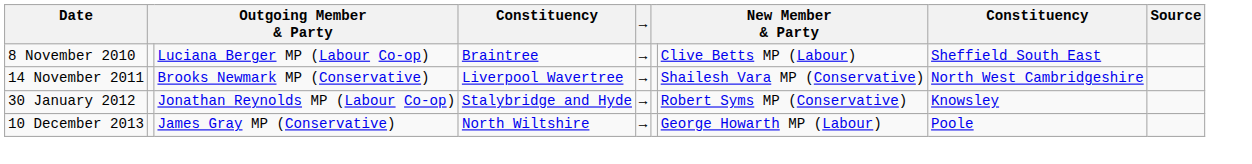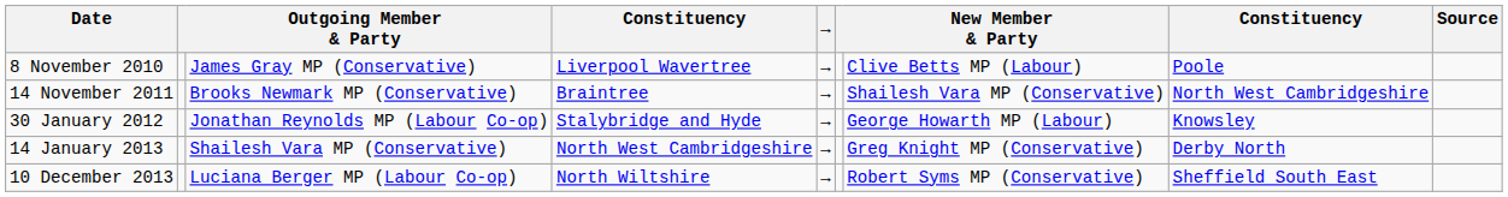8 November 2010 | column 3: Luciana Berger MP (Labour Co-op) -> James Gray MP (Conservative)
8 November 2010 | column 4: Braintree -> Liverpool Wavertree
8 November 2010 | column 8: Sheffield South East -> Poole
14 November 2011 | column 4: Liverpool Wavertree -> Braintree
30 January 2012 | column 7: Robert Syms MP (Conservative) -> George Howarth MP (Labour)
+ row: 14 January 2013 | Shailesh Vara MP (Conservative) | North West Cambridgeshire | → | Greg Knight MP (Conservative) | Derby North
10 December 2013 | column 3: James Gray MP (Conservative) -> Luciana Berger MP (Labour Co-op)
10 December 2013 | column 7: George Howarth MP (Labour) -> Robert Syms MP (Conservative)
10 December 2013 | column 8: Poole -> Sheffield South East
